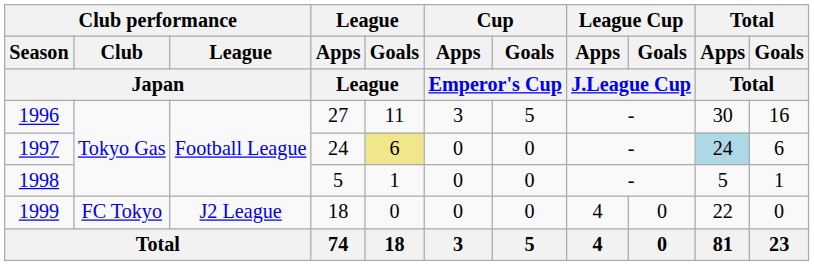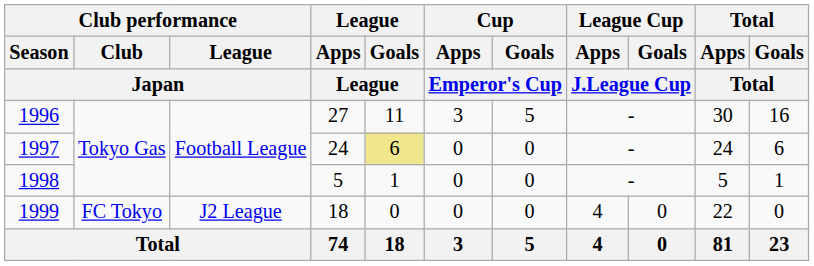1997 | Total / Apps / Total: lightblue background -> no background
